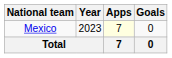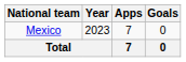Mexico | Apps: lightyellow background -> no background
